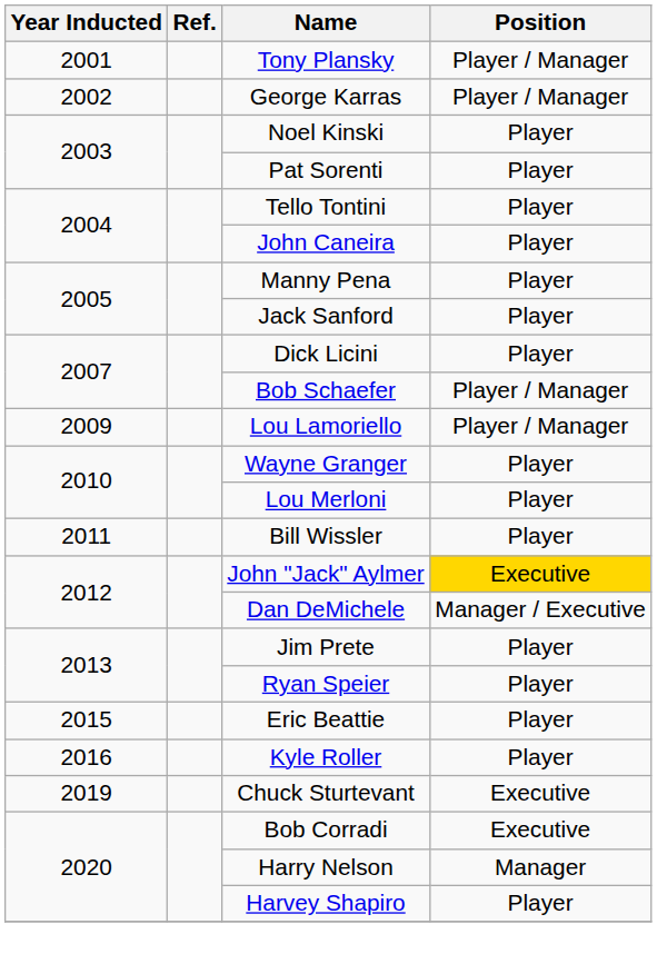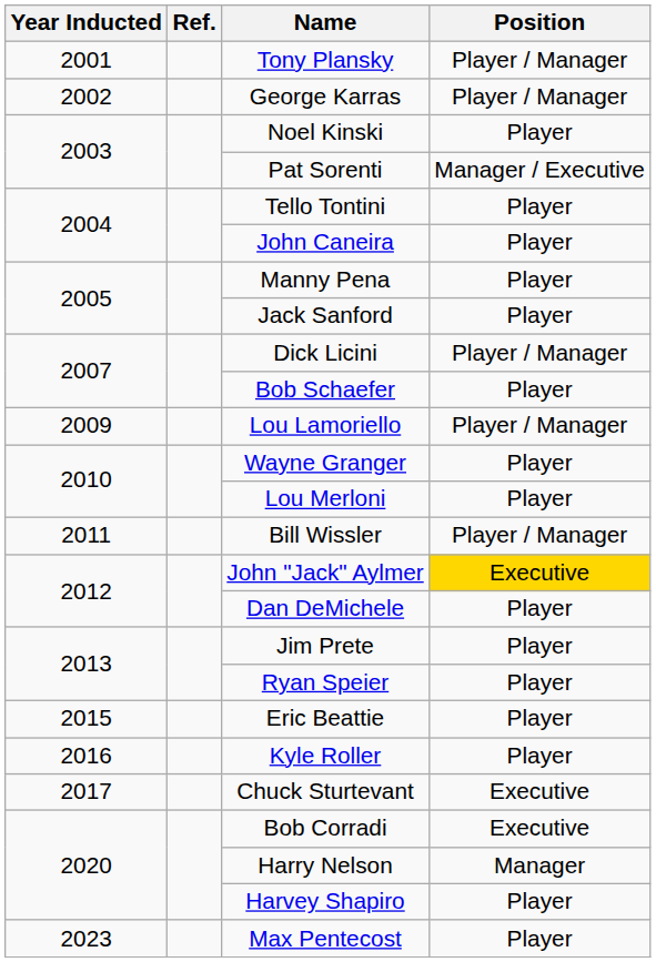Pat Sorenti | Position: Player -> Manager / Executive
Dick Licini | Position: Player -> Player / Manager
Bob Schaefer | Position: Player / Manager -> Player
Bill Wissler | Position: Player -> Player / Manager
Dan DeMichele | Position: Manager / Executive -> Player
Chuck Sturtevant | Year Inducted: 2019 -> 2017
+ row: 2023 | Max Pentecost | Player
